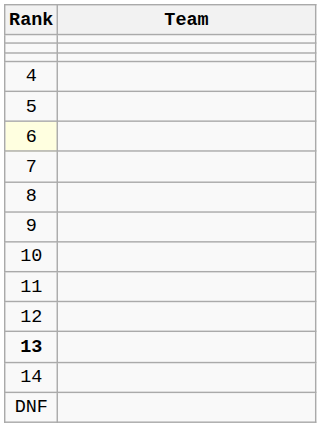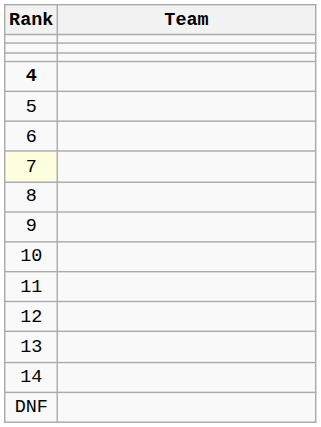row 5 | Rank: normal -> bold
row 7 | Rank: lightyellow background -> no background
row 8 | Rank: no background -> lightyellow background
row 14 | Rank: bold -> normal
